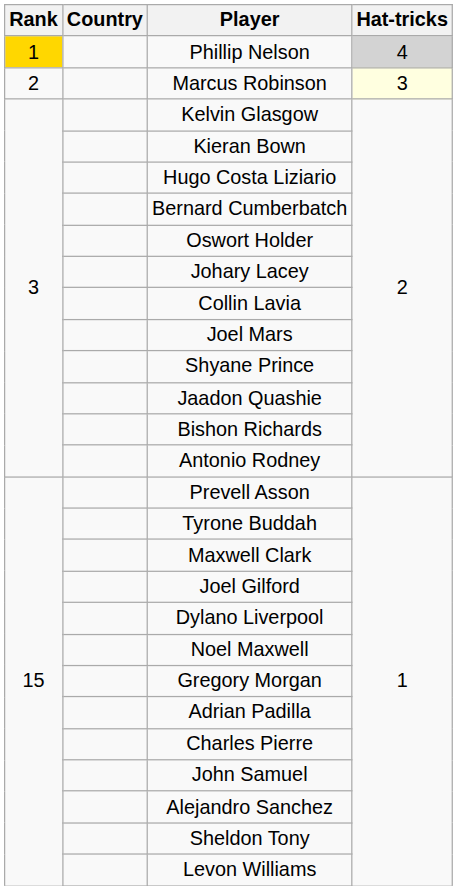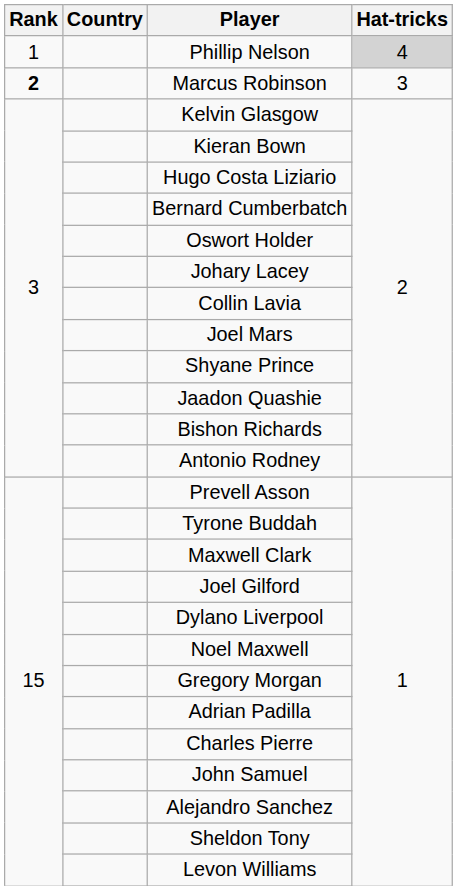Phillip Nelson | Rank: gold background -> no background
Marcus Robinson | Rank: normal -> bold
Marcus Robinson | Hat-tricks: lightyellow background -> no background
